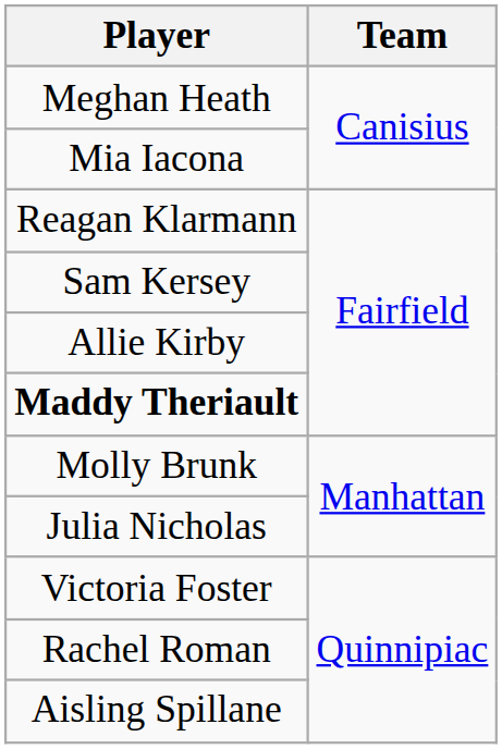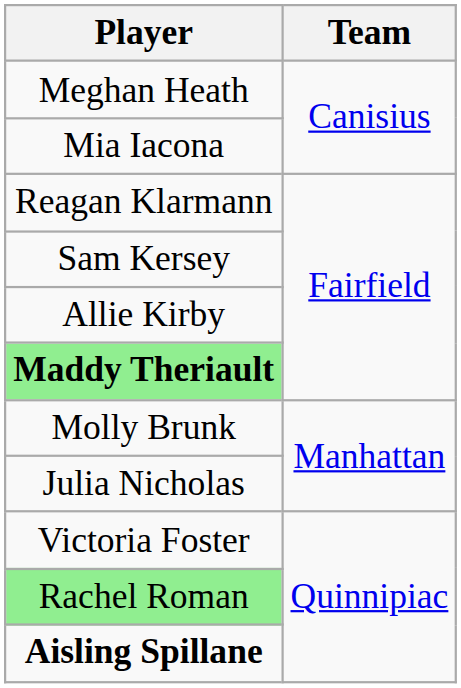Maddy Theriault | Player: no background -> lightgreen background
Rachel Roman | Player: no background -> lightgreen background
Aisling Spillane | Player: normal -> bold
